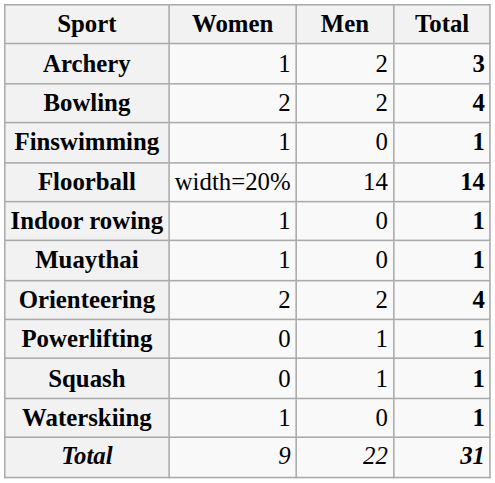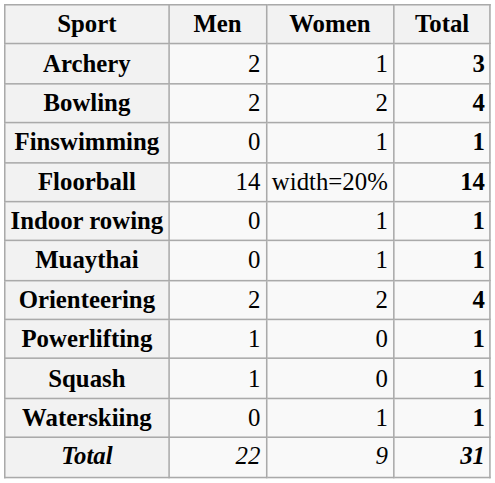columns swapped: Men <-> Women
